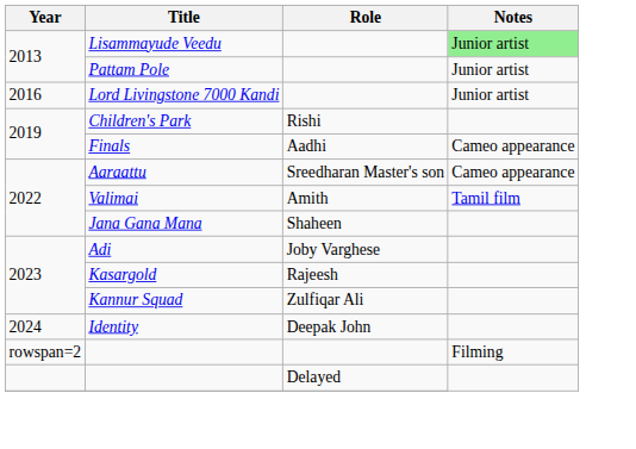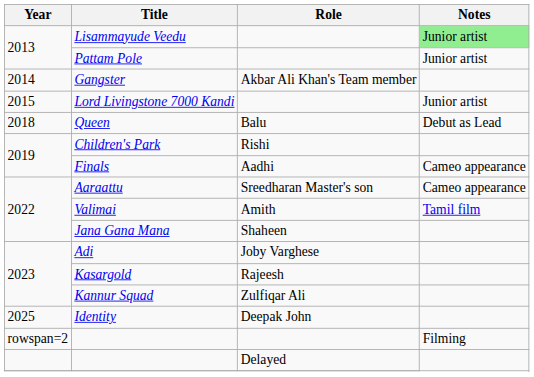+ row: 2014 | Gangster | Akbar Ali Khan's Team member
Lord Livingstone 7000 Kandi | Year: 2016 -> 2015
+ row: 2018 | Queen | Balu | Debut as Lead
Identity | Year: 2024 -> 2025
